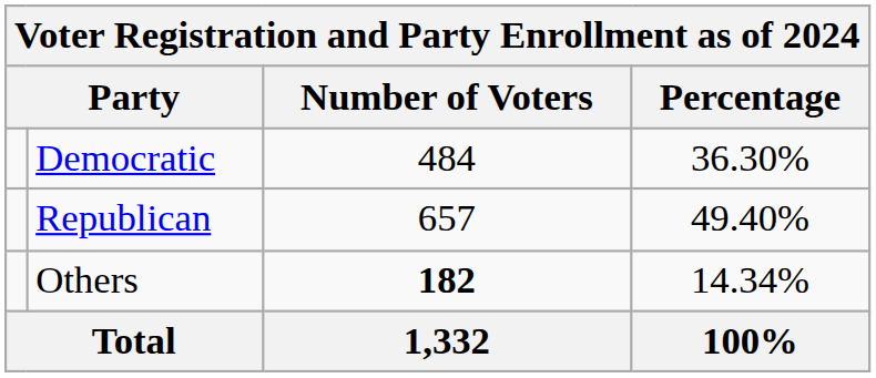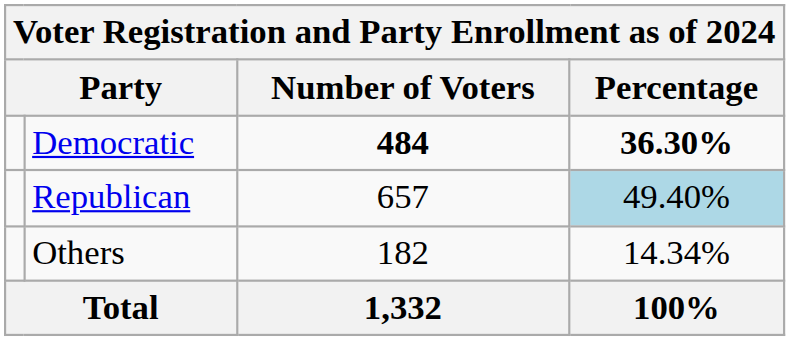Democratic | Number of Voters: normal -> bold
Democratic | Percentage: normal -> bold
Republican | Percentage: no background -> lightblue background
Others | Number of Voters: bold -> normal
